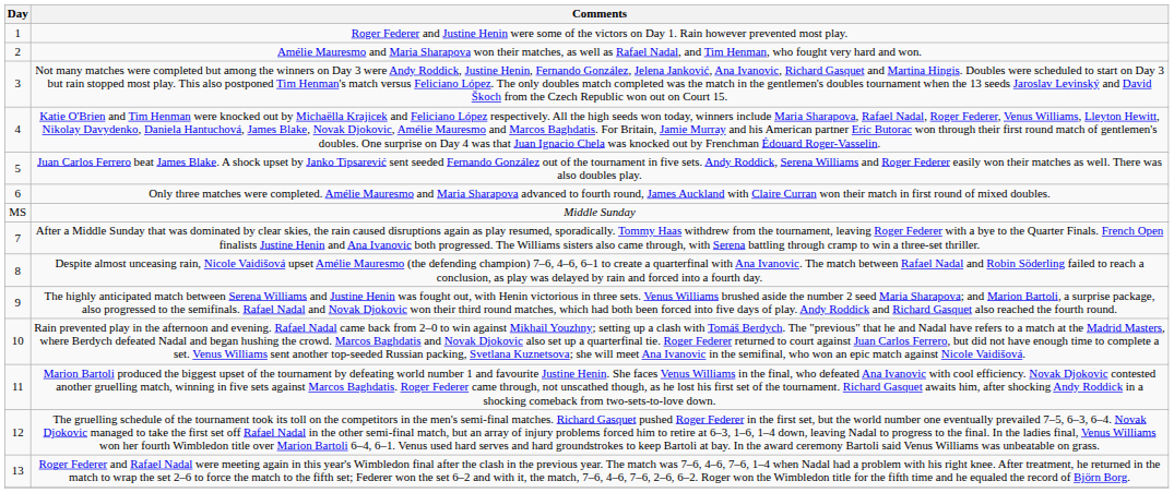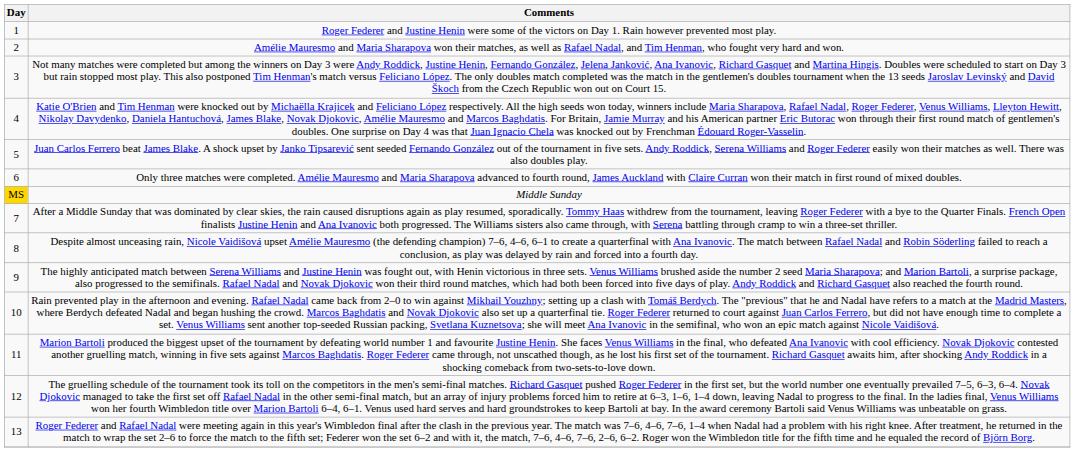Middle Sunday | Day: no background -> gold background
